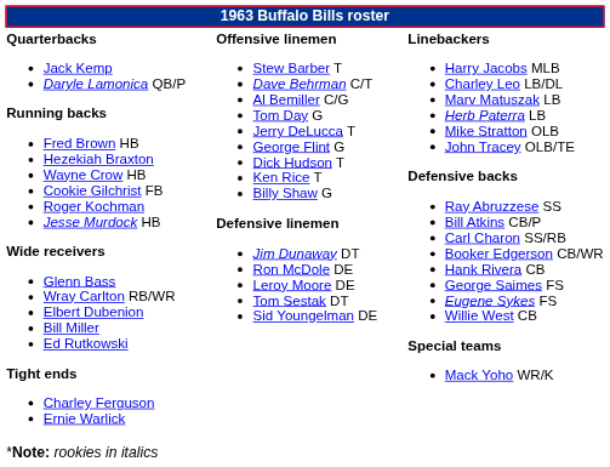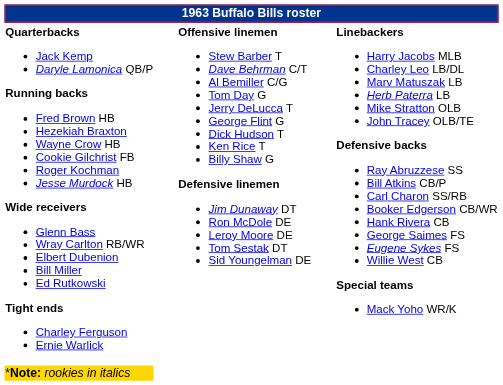*Note: rookies in italics | column 1: no background -> gold background
